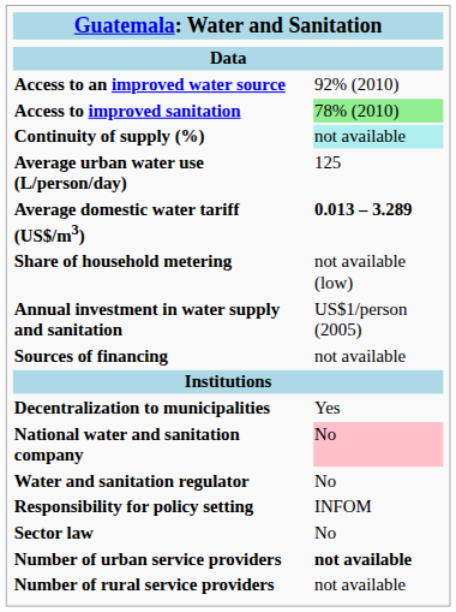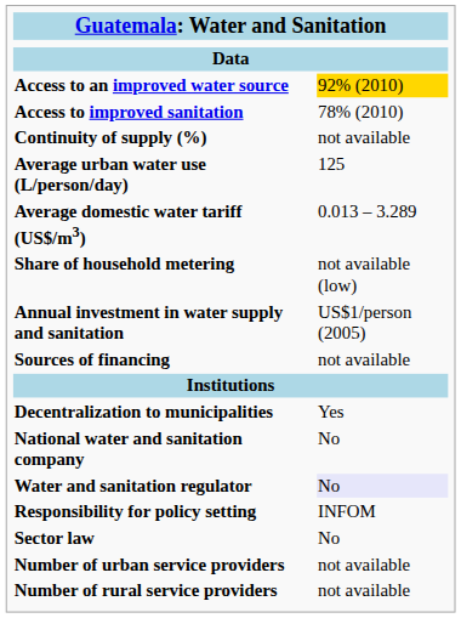Access to an improved water source | column 2: no background -> gold background
Access to improved sanitation | column 2: lightgreen background -> no background
Continuity of supply (%) | column 2: paleturquoise background -> no background
Average domestic water tariff (US$/m3) | column 2: bold -> normal
National water and sanitation company | column 2: pink background -> no background
Water and sanitation regulator | column 2: no background -> lavender background
Number of urban service providers | column 2: bold -> normal
